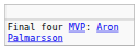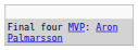row 2 | column 1: no background -> lightgrey background
